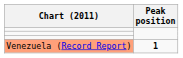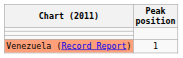row 5 | Peak position: bold -> normal
